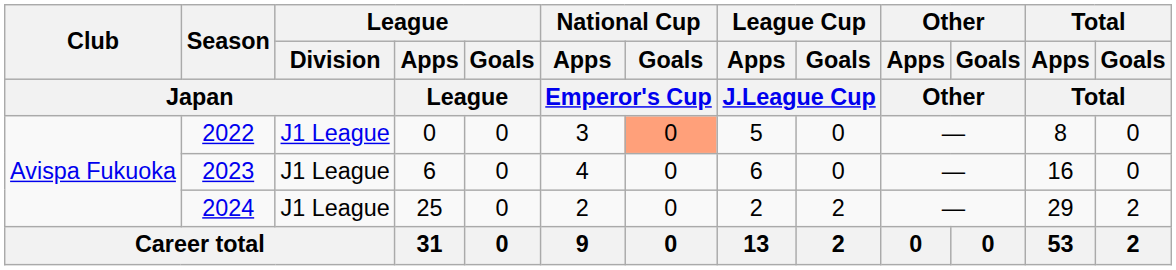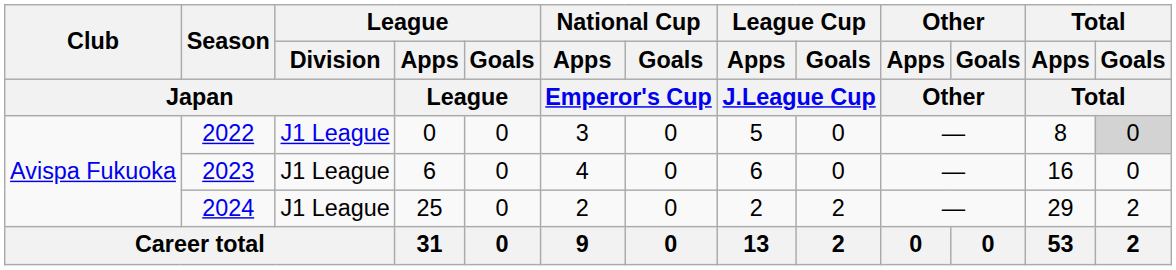2022 | National Cup / Goals / Emperor's Cup: lightsalmon background -> no background
2022 | Total / Goals / Total: no background -> lightgrey background
